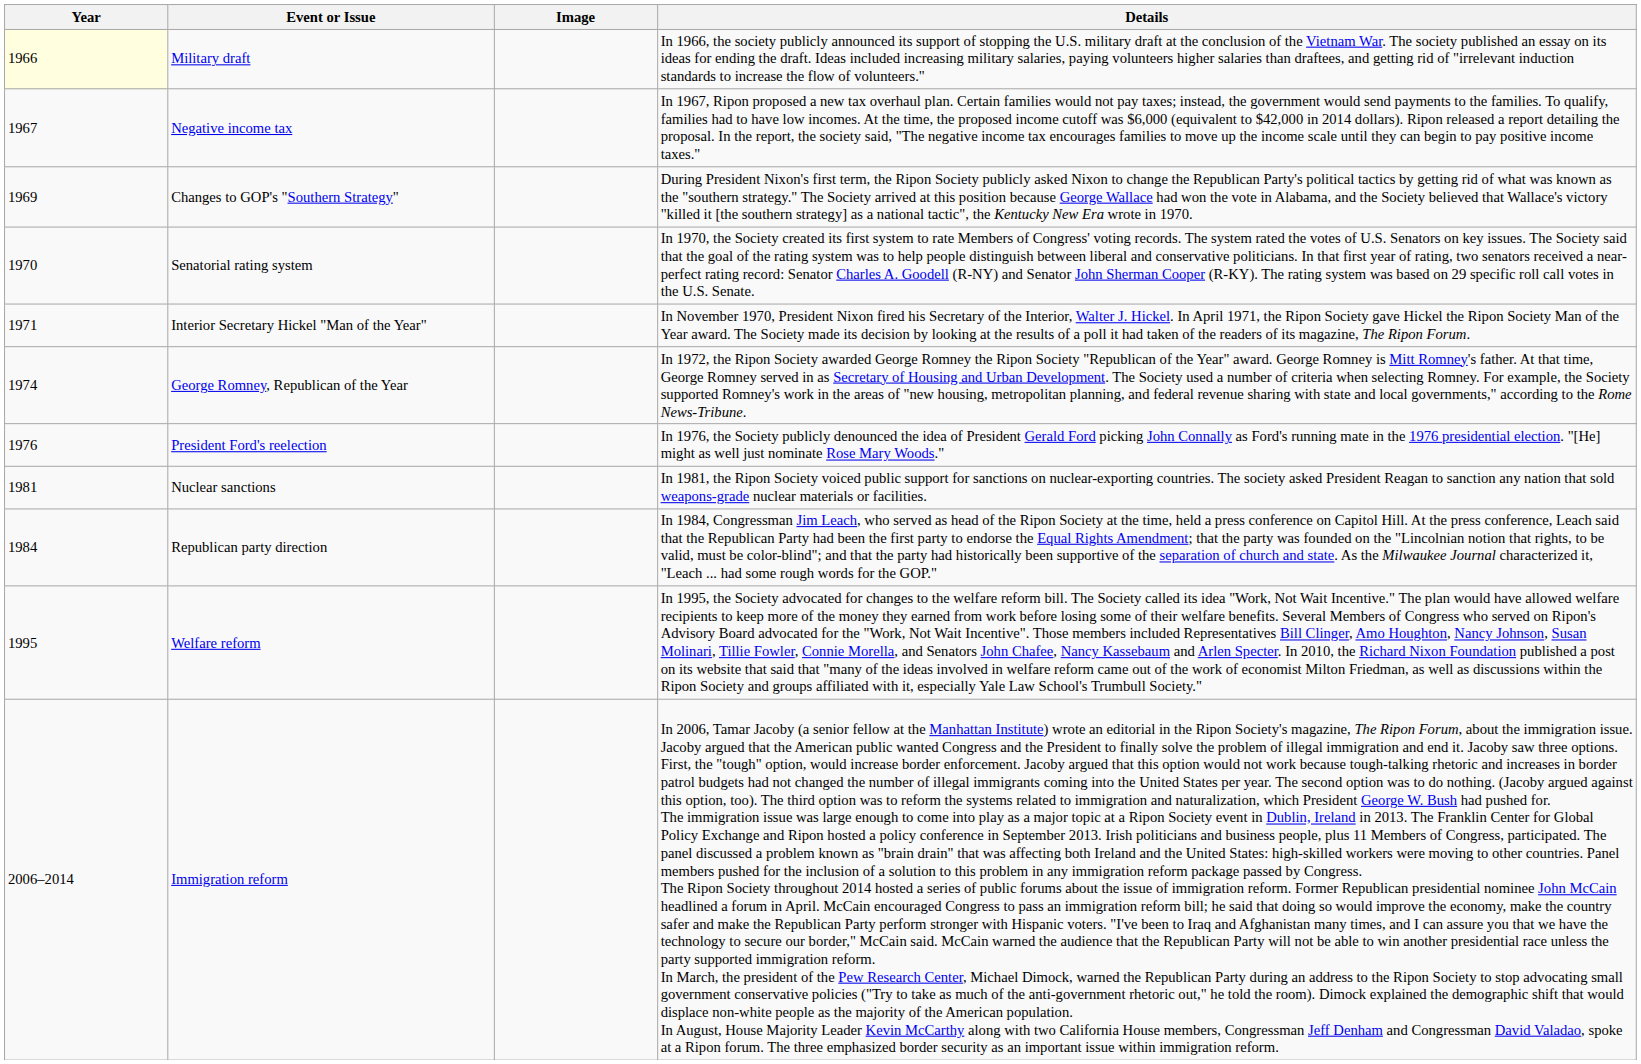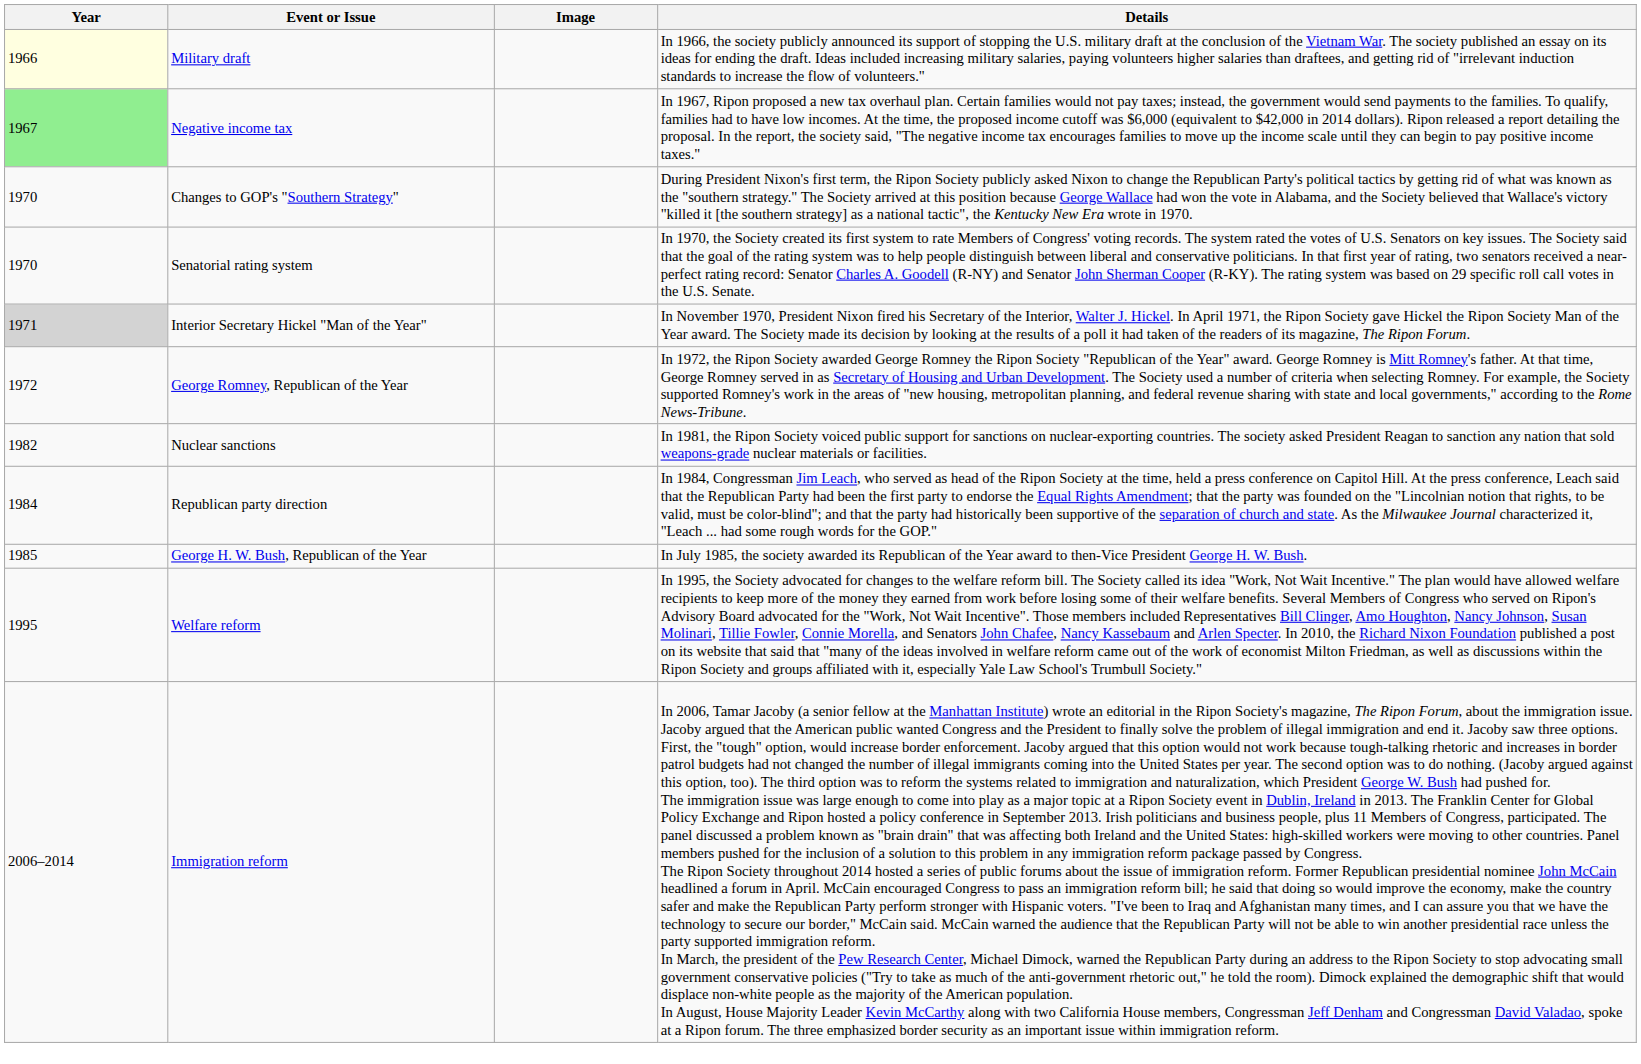Negative income tax | Year: no background -> lightgreen background
Changes to GOP's "Southern Strategy" | Year: 1969 -> 1970
Interior Secretary Hickel "Man of the Year" | Year: no background -> lightgrey background
George Romney, Republican of the Year | Year: 1974 -> 1972
- row: 1976 | President Ford's reelection | In 1976, the Society publicly denounced the idea of President Gerald Ford picking John Connally as Ford's running mate in the 1976 presidential election. "[He] might as well just nominate Rose Mary Woods."
Nuclear sanctions | Year: 1981 -> 1982
+ row: 1985 | George H. W. Bush, Republican of the Year | In July 1985, the society awarded its Republican of the Year award to then-Vice President George H. W. Bush.
